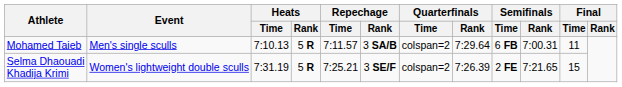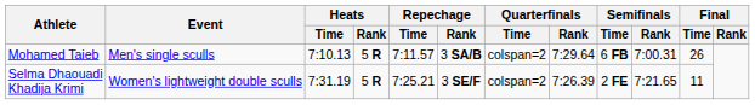Mohamed Taieb | Final / Time: 11 -> 26
Selma Dhaouadi Khadija Krimi | Final / Time: 15 -> 11
